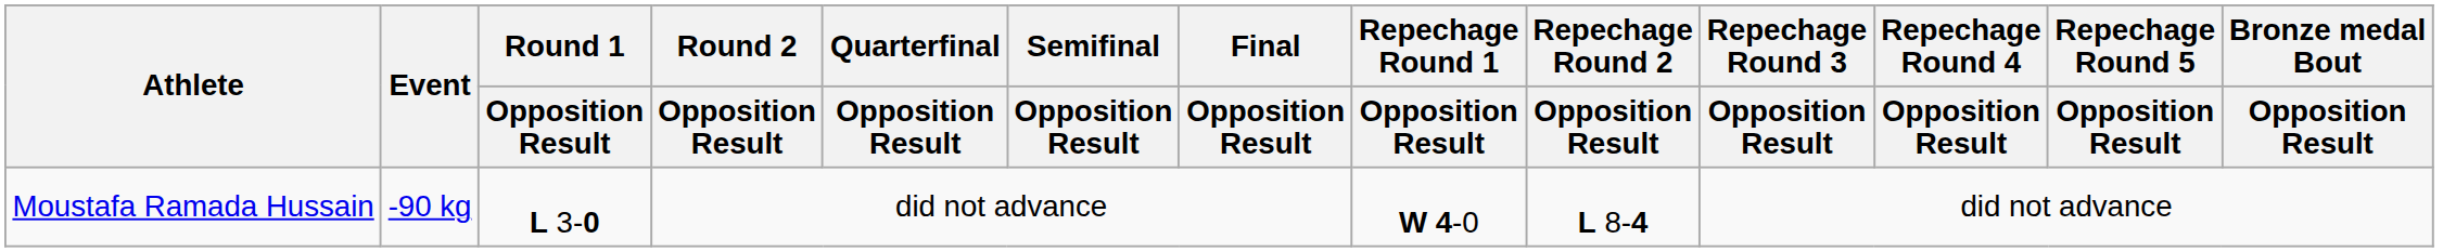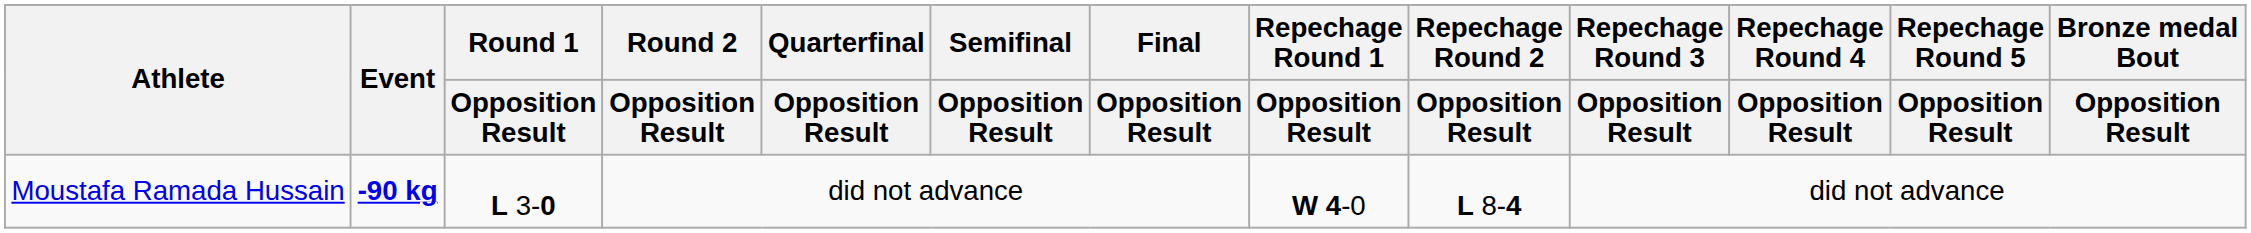Moustafa Ramada Hussain | Event: normal -> bold
